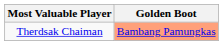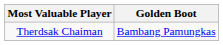Therdsak Chaiman | Golden Boot: lightsalmon background -> no background
